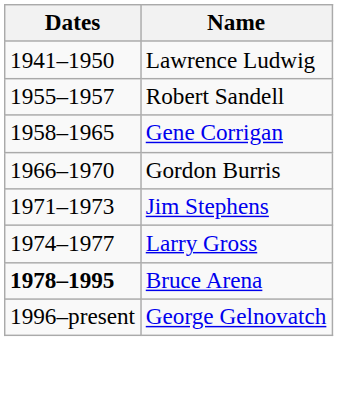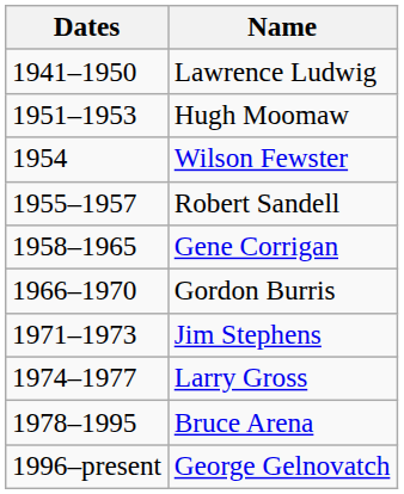+ row: 1951–1953 | Hugh Moomaw
+ row: 1954 | Wilson Fewster
Bruce Arena | Dates: bold -> normal
